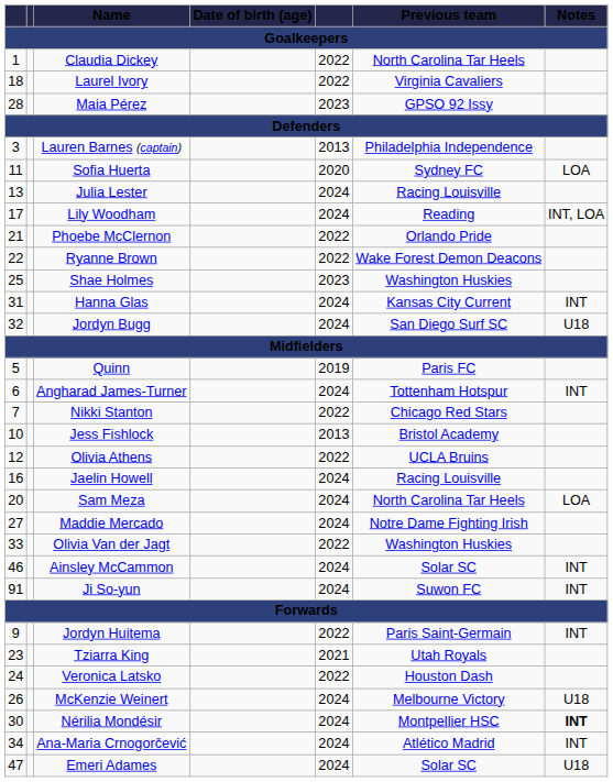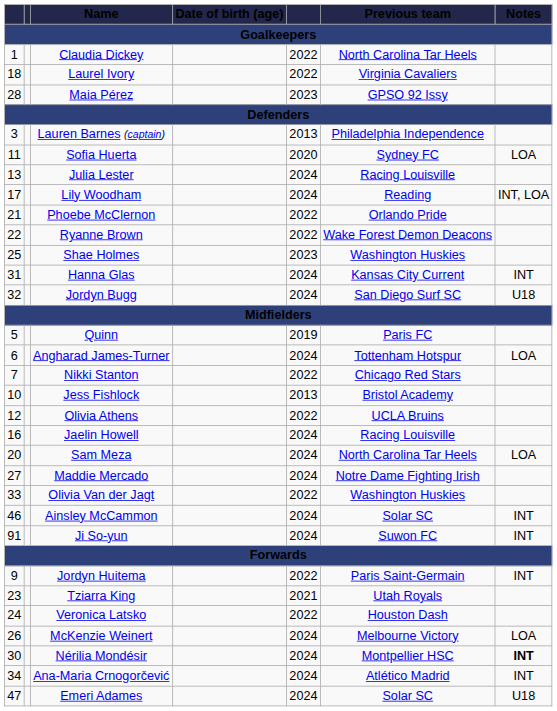Angharad James-Turner | Notes: INT -> LOA
McKenzie Weinert | Notes: U18 -> LOA
